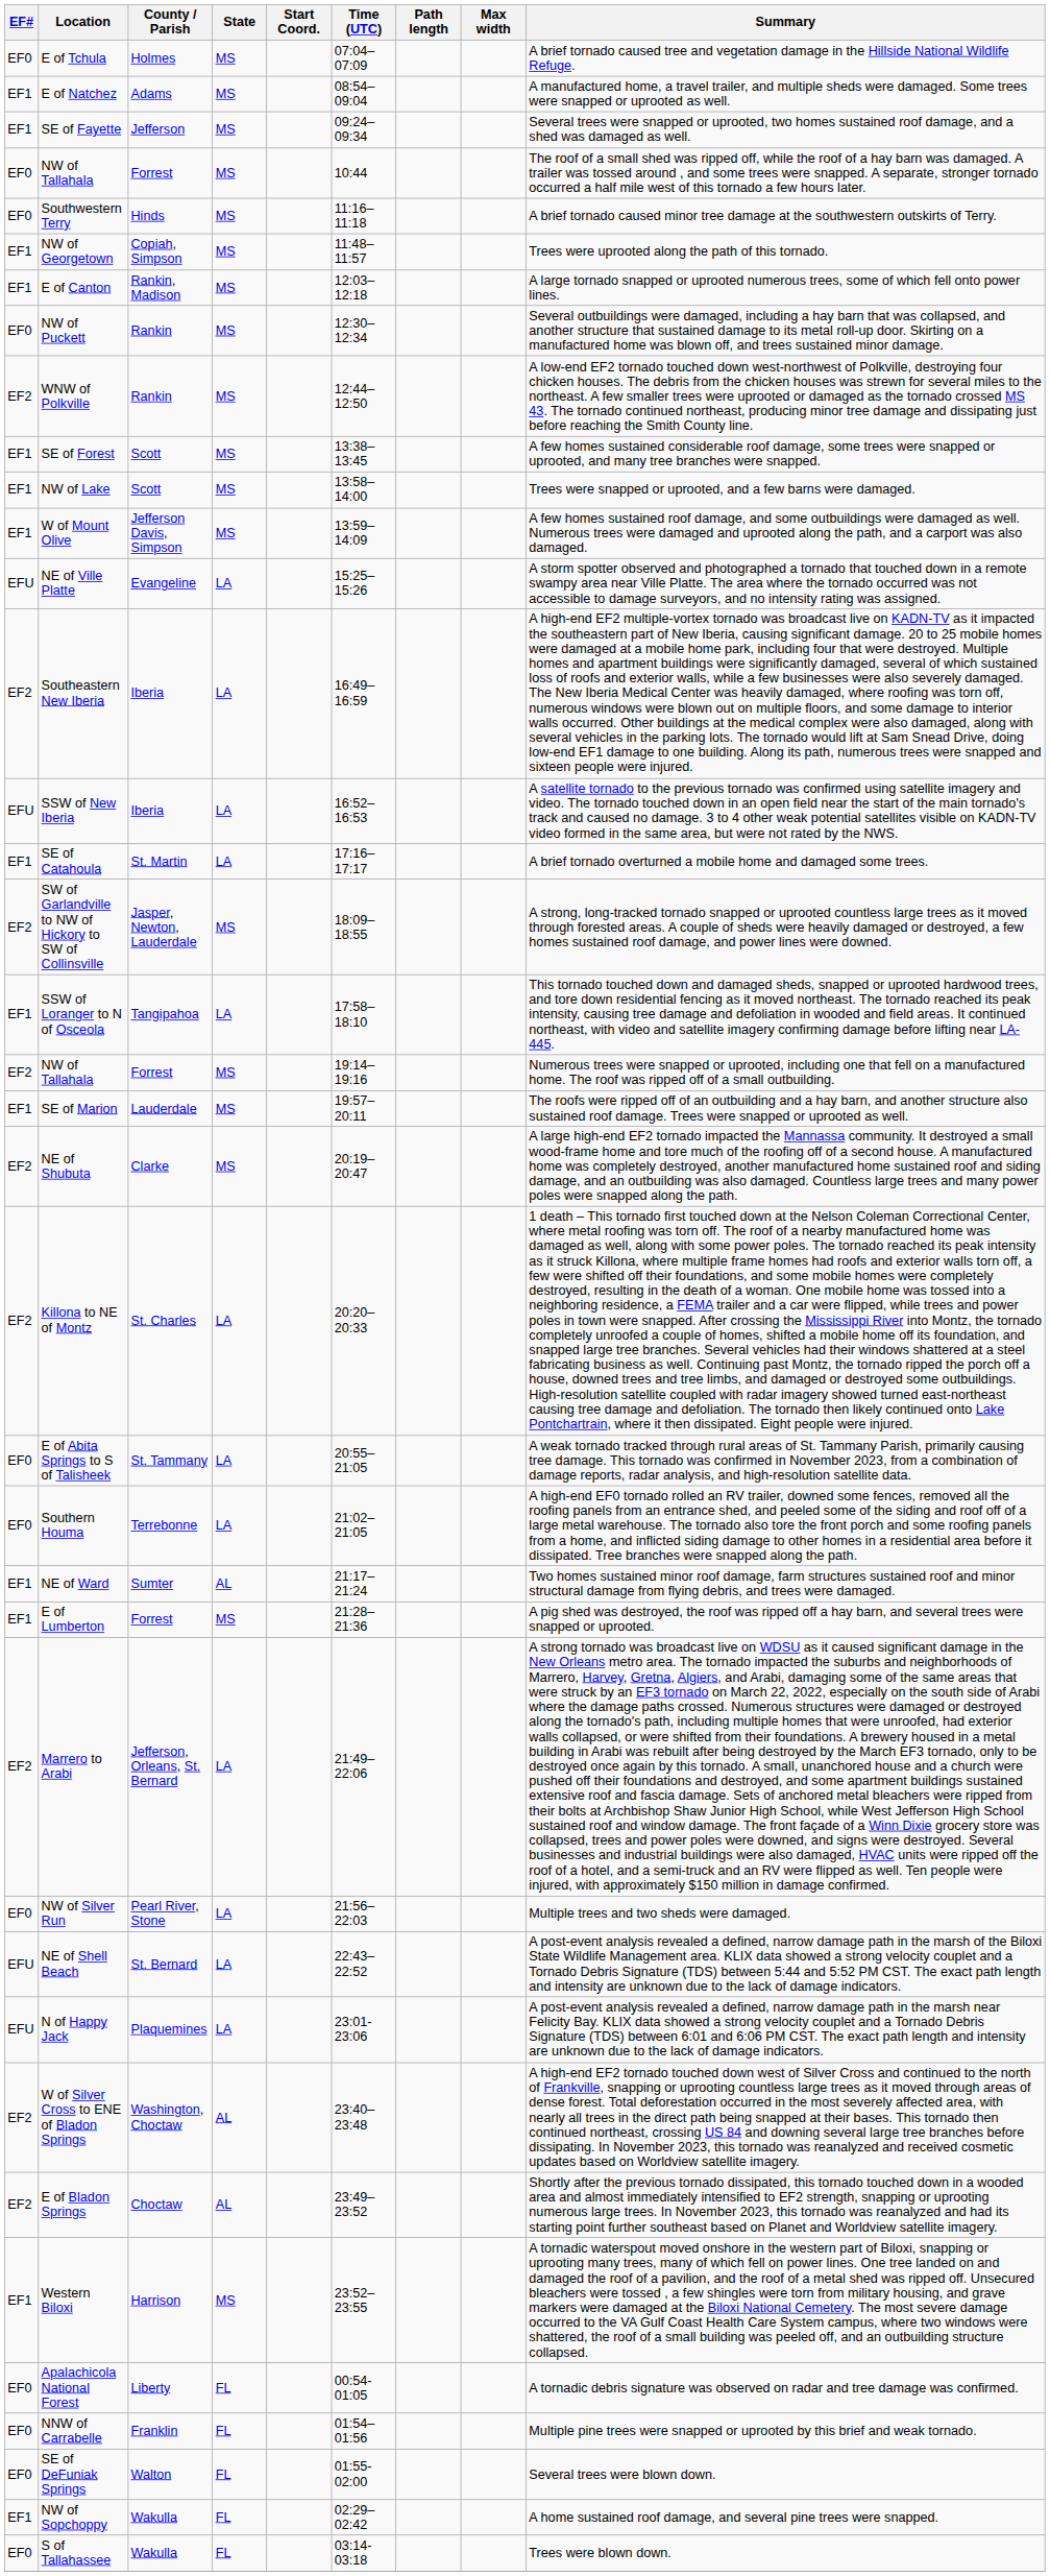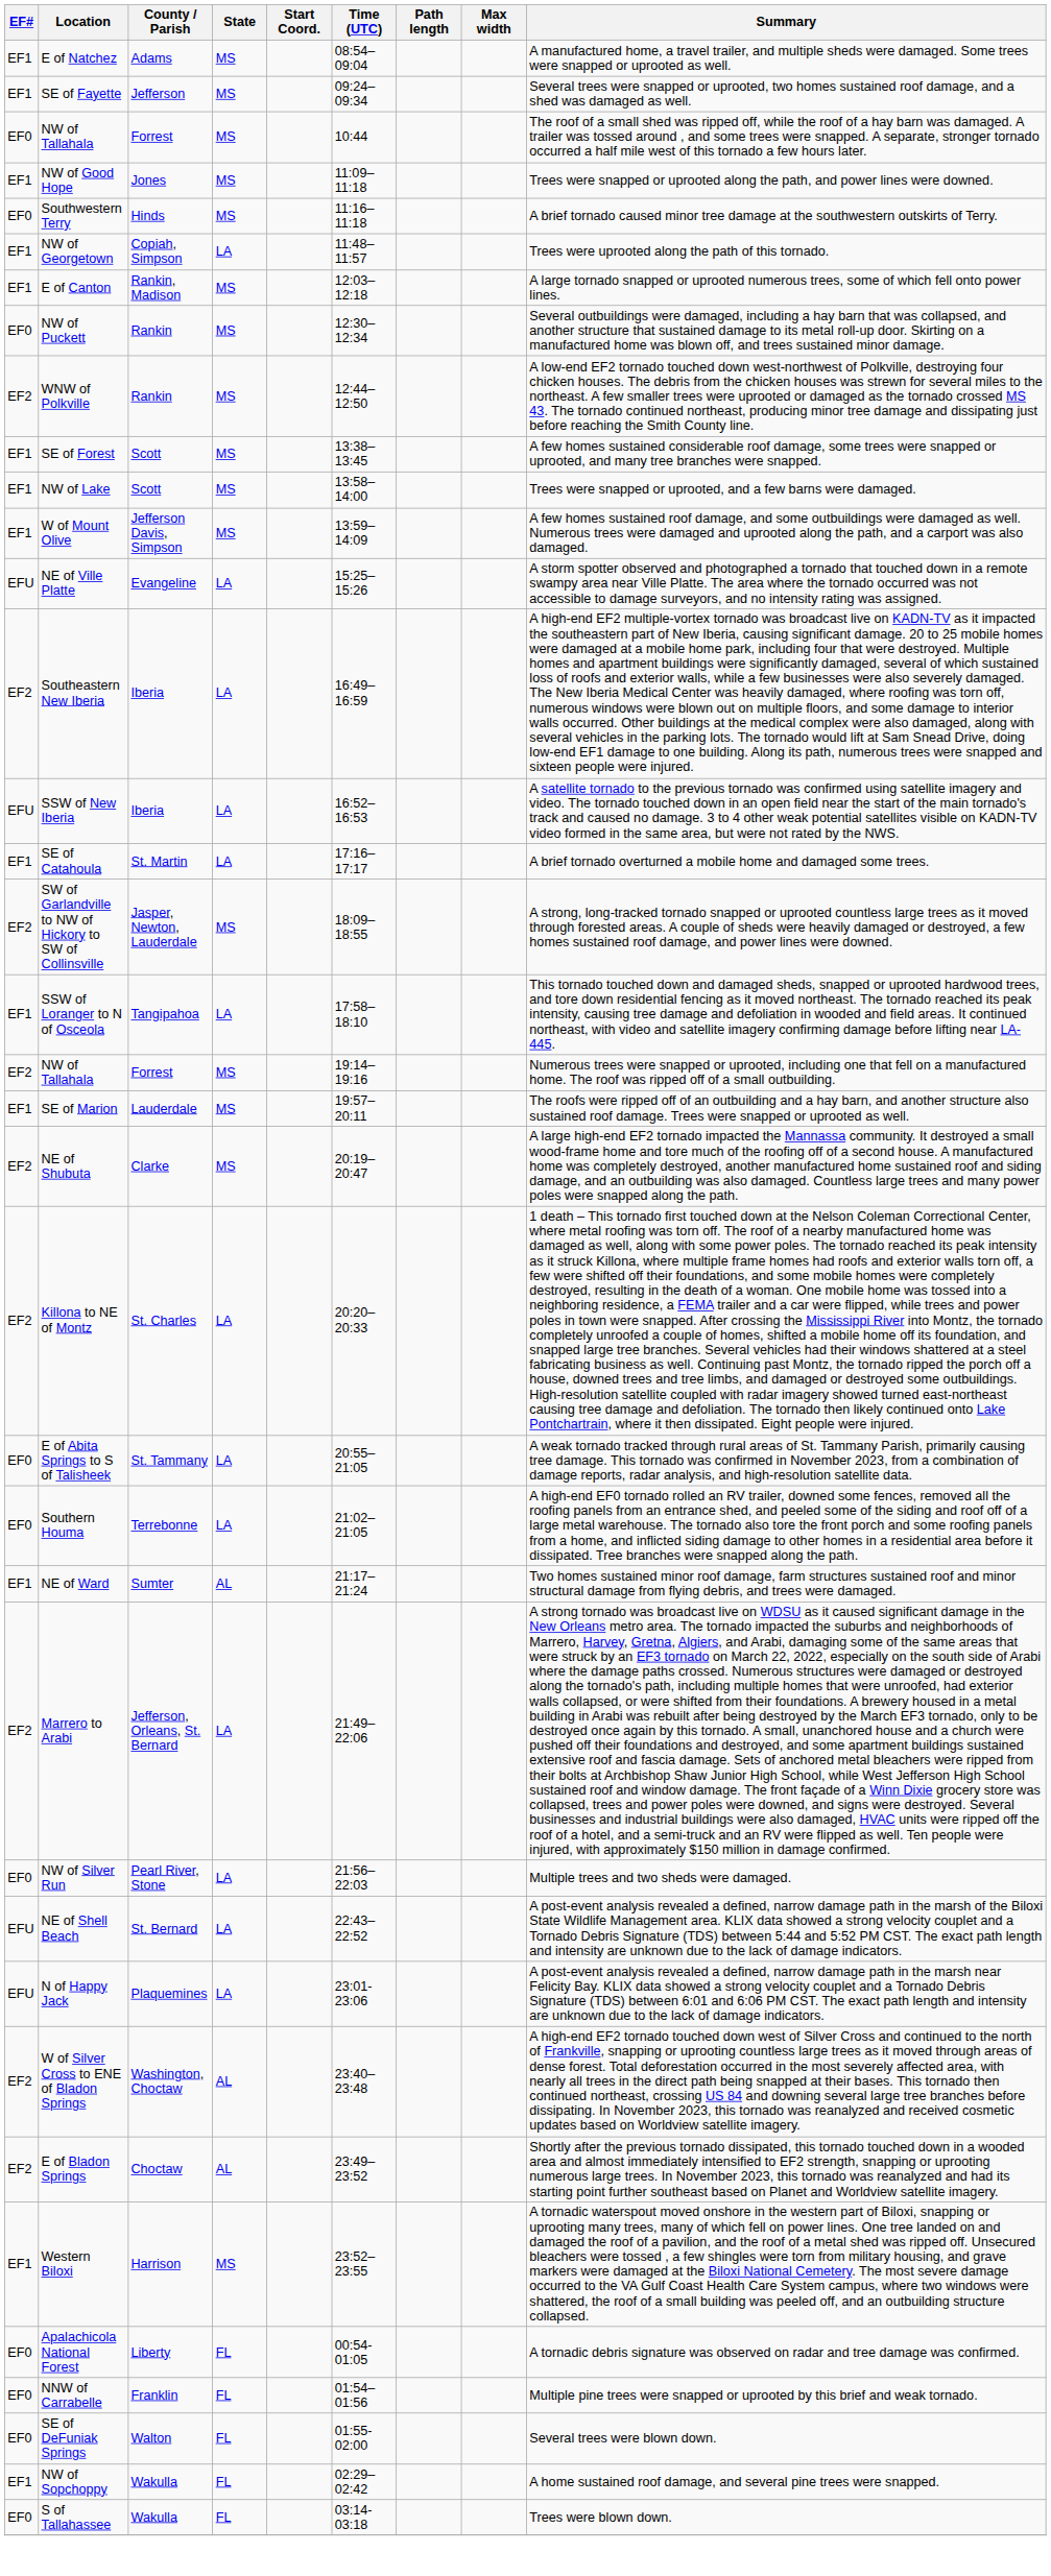- row: EF0 | E of Tchula | Holmes | MS | 07:04–07:09 | A brief tornado caused tree and vegetation damage in the Hillside National Wildlife Refuge.
+ row: EF1 | NW of Good Hope | Jones | MS | 11:09–11:18 | Trees were snapped or uprooted along the path, and power lines were downed.
NW of Georgetown | State: MS -> LA
- row: EF1 | E of Lumberton | Forrest | MS | 21:28–21:36 | A pig shed was destroyed, the roof was ripped off a hay barn, and several trees were snapped or uprooted.
